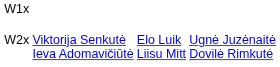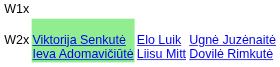W2x | column 2: no background -> lightgreen background
